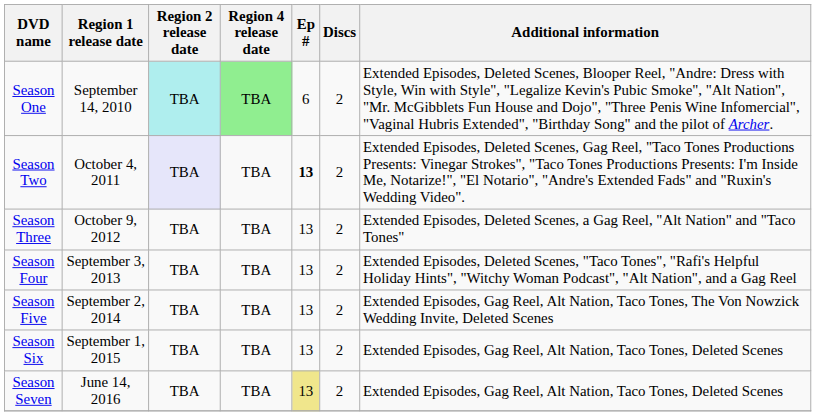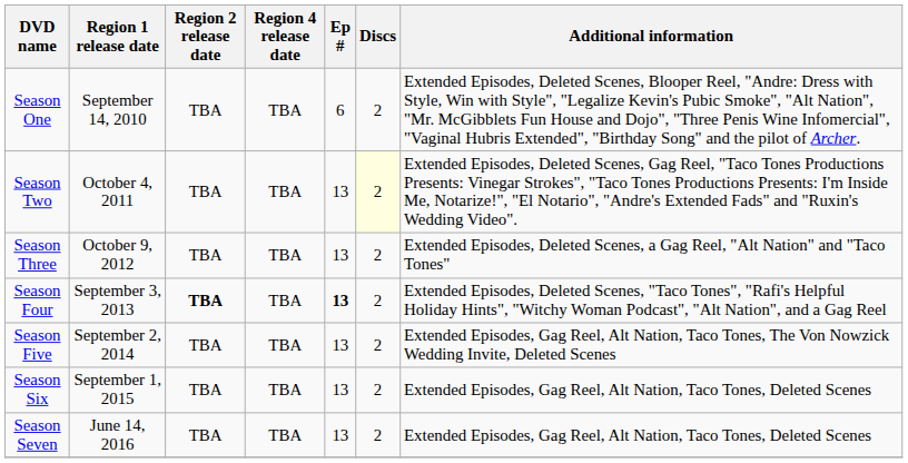Season One | Region 2 release date: paleturquoise background -> no background
Season One | Region 4 release date: lightgreen background -> no background
Season Two | Region 2 release date: lavender background -> no background
Season Two | Ep #: bold -> normal
Season Two | Discs: no background -> lightyellow background
Season Four | Region 2 release date: normal -> bold
Season Four | Ep #: normal -> bold
Season Seven | Ep #: khaki background -> no background
